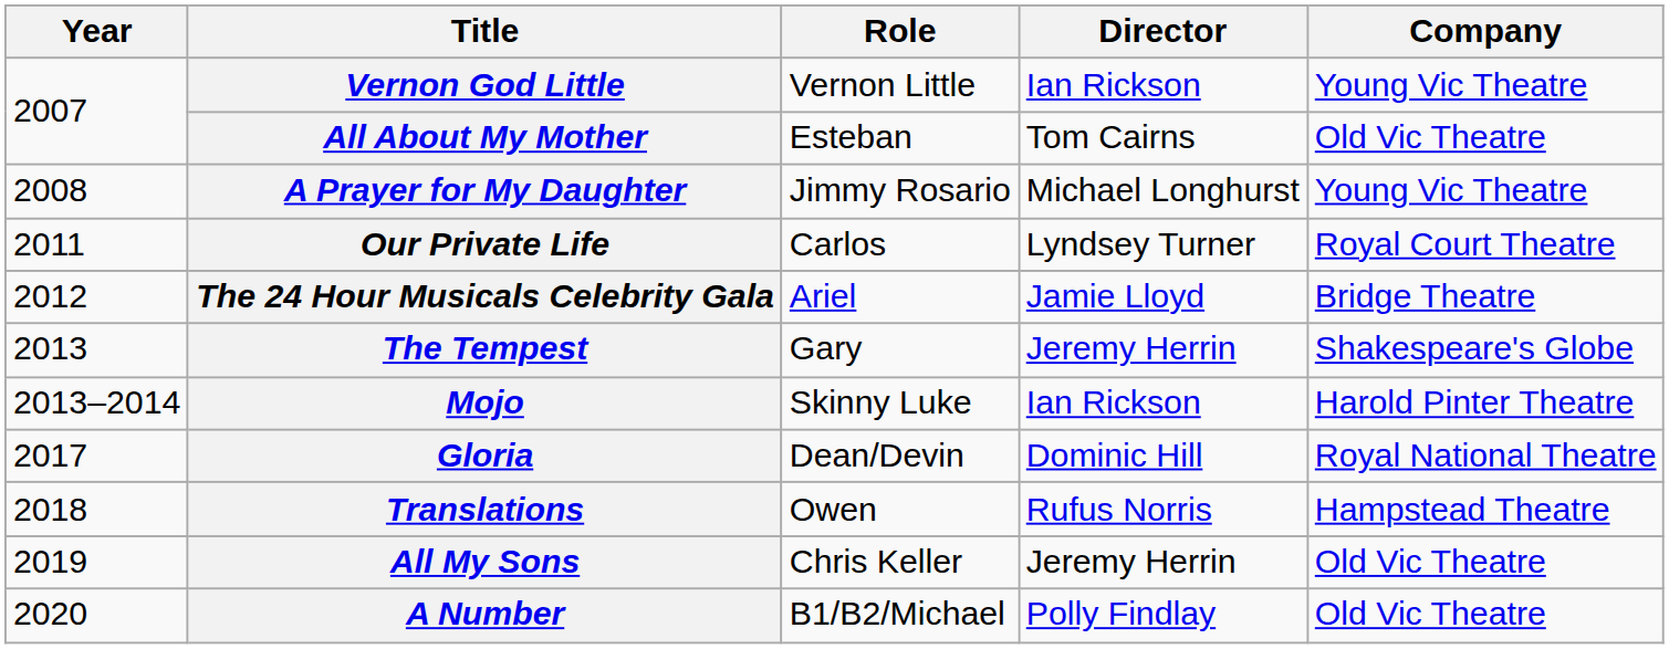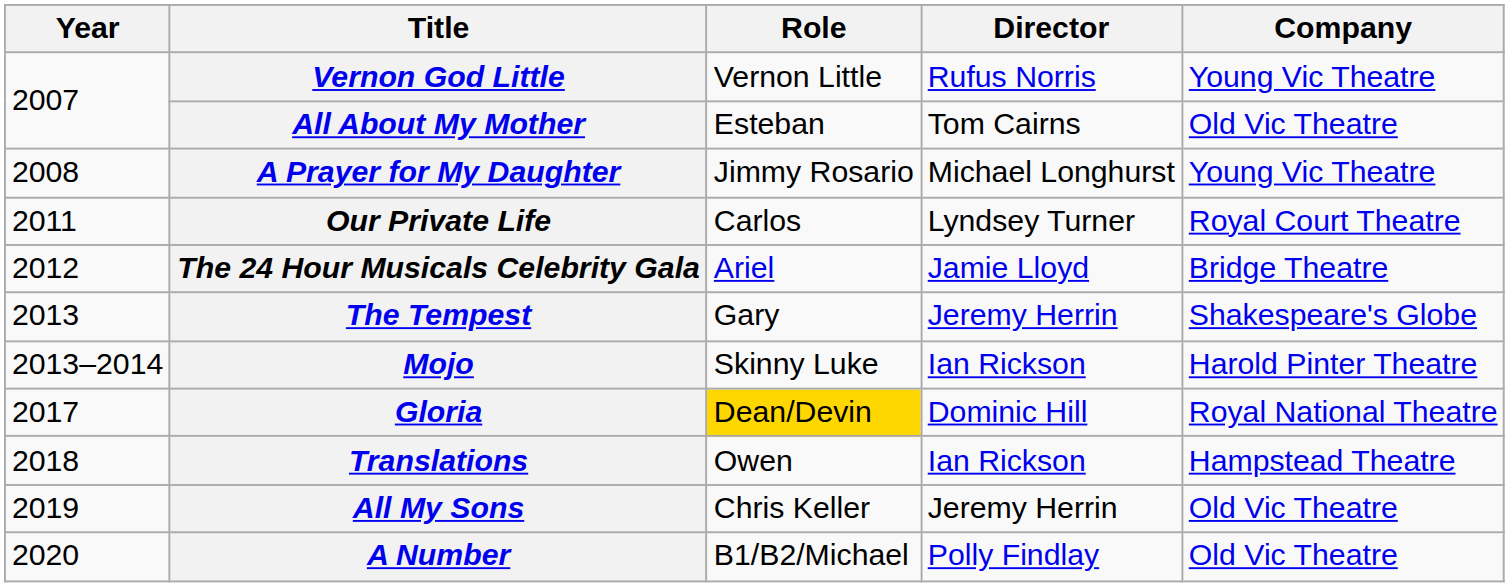Vernon God Little | Director: Ian Rickson -> Rufus Norris
Gloria | Role: no background -> gold background
Translations | Director: Rufus Norris -> Ian Rickson
